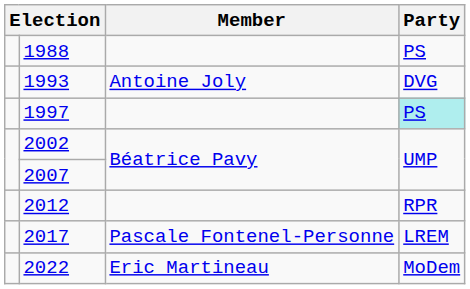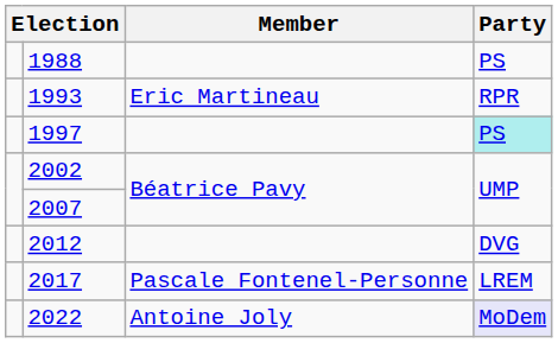1993 | Member: Antoine Joly -> Eric Martineau
1993 | Party: DVG -> RPR
2012 | Party: RPR -> DVG
2022 | Member: Eric Martineau -> Antoine Joly
2022 | Party: no background -> lavender background
